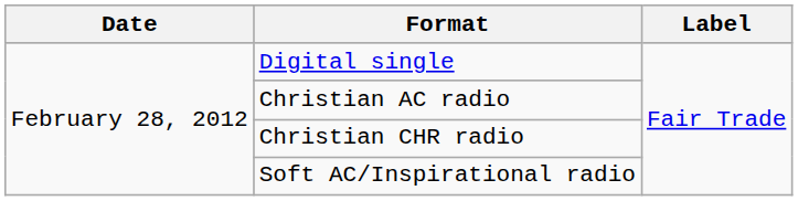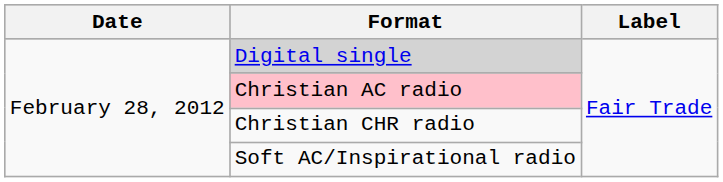Digital single | Format: no background -> lightgrey background
Christian AC radio | Format: no background -> pink background
